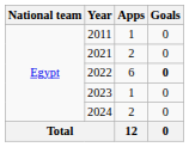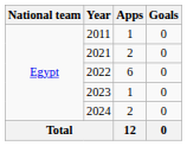2022 | Goals: bold -> normal
